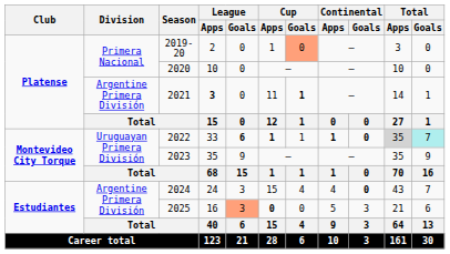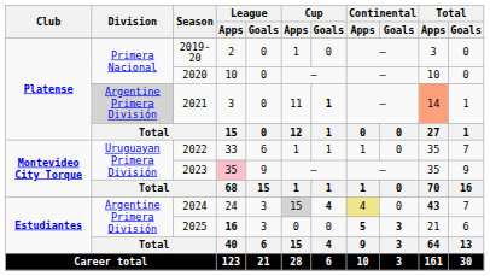2019-20 | Cup / Goals: lightsalmon background -> no background
2021 | Division: no background -> lightgrey background
2021 | League / Apps: bold -> normal
2021 | Total / Apps: no background -> lightsalmon background
2022 | League / Goals: bold -> normal
2022 | Cup / Apps: bold -> normal
2022 | Continental / Apps: bold -> normal
2022 | Continental / Goals: bold -> normal
2022 | Total / Apps: lightgrey background -> no background
2022 | Total / Goals: paleturquoise background -> no background
2023 | League / Apps: no background -> pink background
2024 | Cup / Apps: no background -> lightgrey background
2024 | Cup / Goals: normal -> bold
2024 | Continental / Apps: no background -> khaki background
2024 | Continental / Goals: bold -> normal
2024 | Total / Apps: normal -> bold
2025 | League / Apps: normal -> bold
2025 | League / Goals: lightsalmon background -> no background
2025 | Cup / Apps: bold -> normal
2025 | Continental / Apps: normal -> bold
2025 | Continental / Goals: normal -> bold
